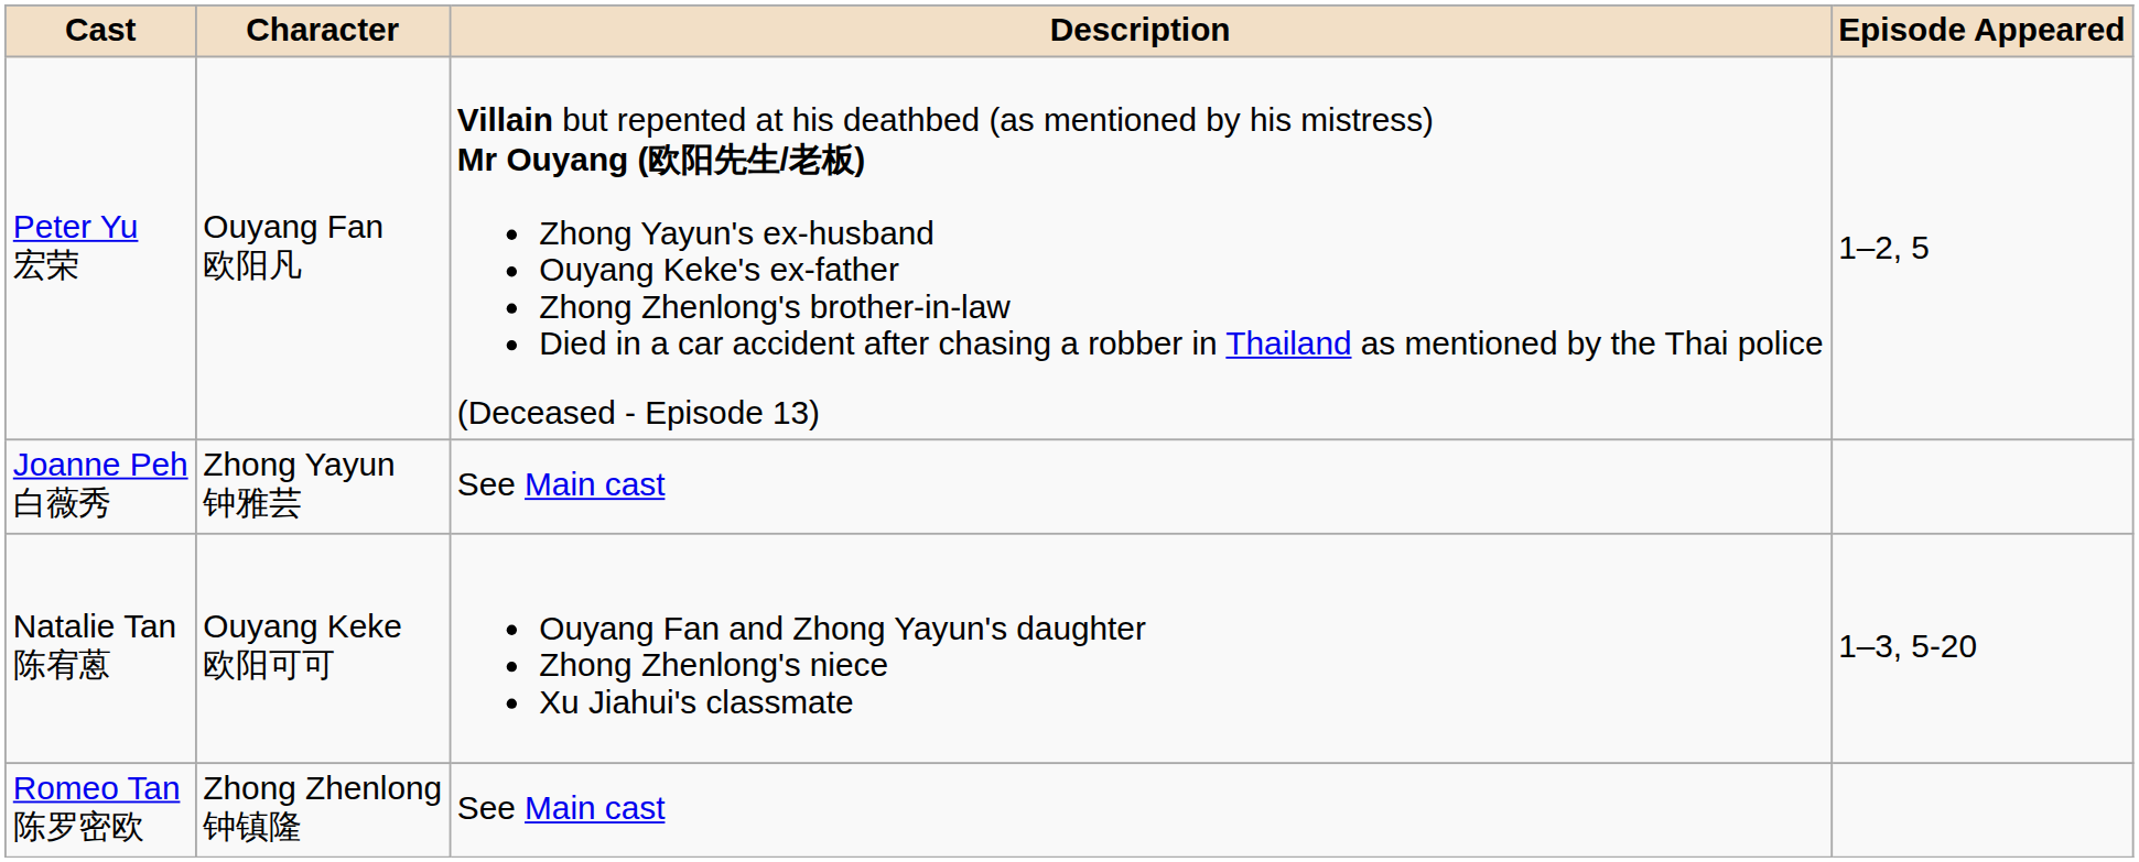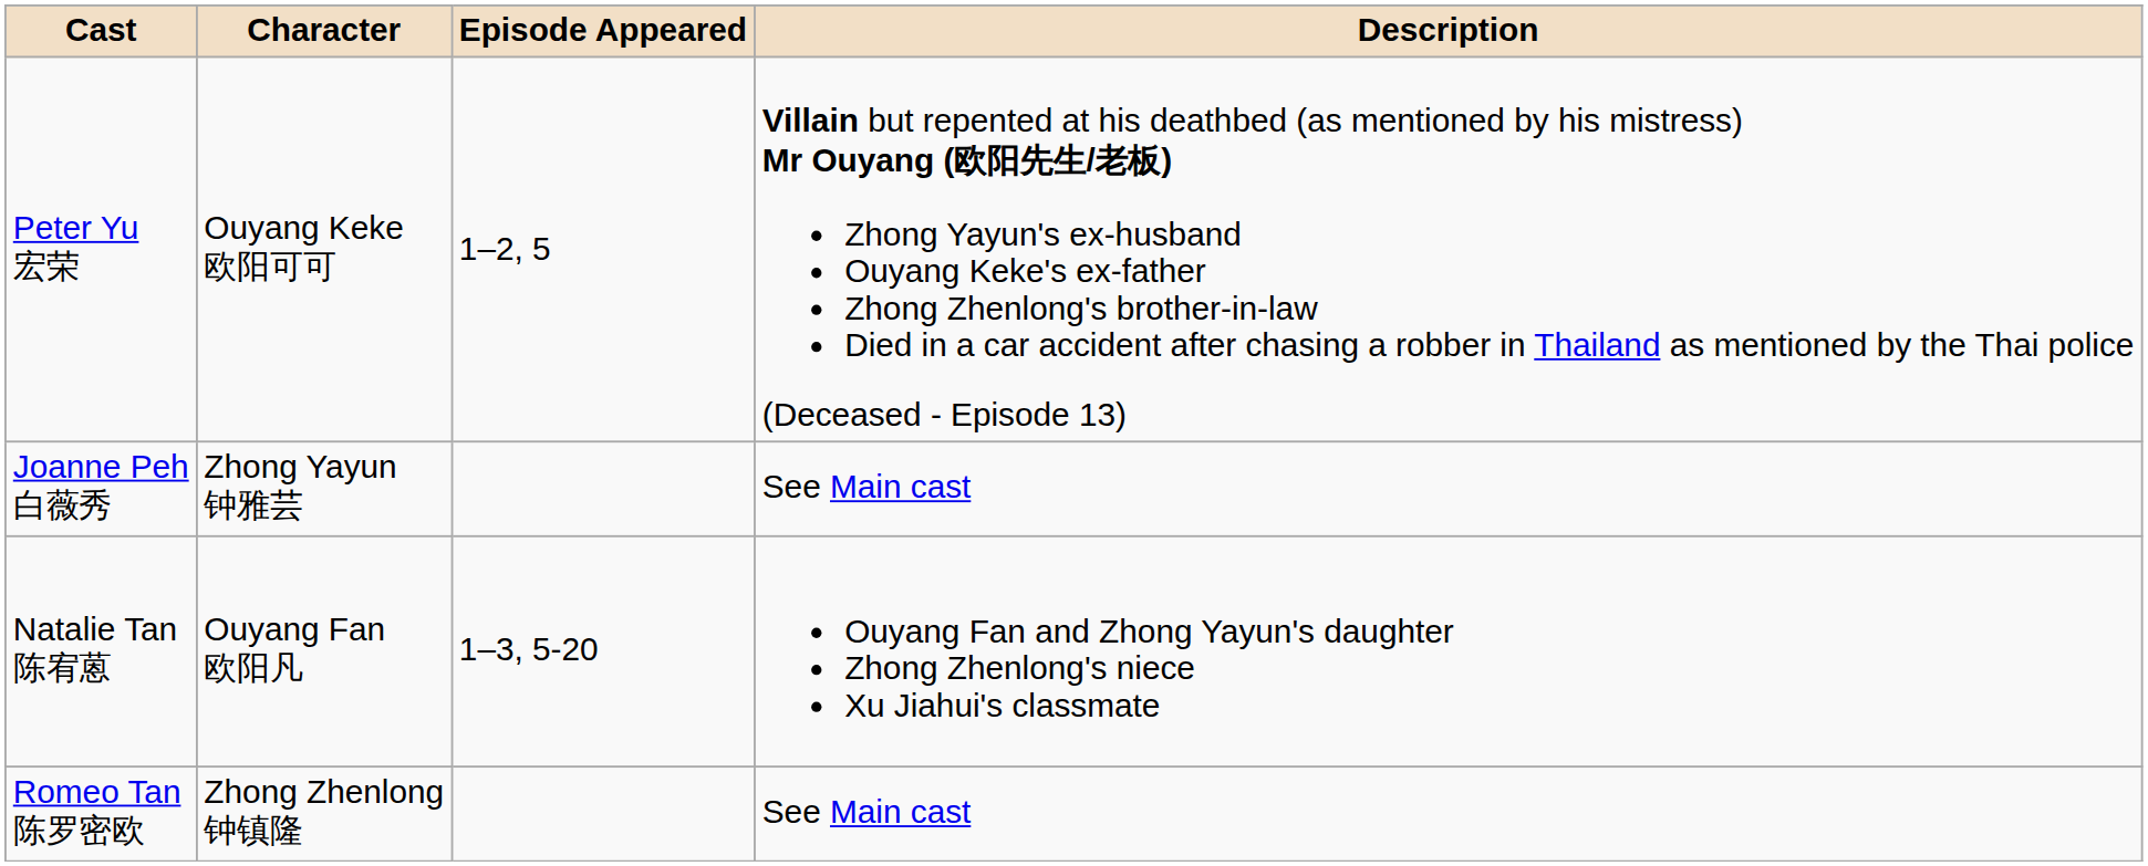columns swapped: Description <-> Episode Appeared
Peter Yu 宏荣 | Character: Ouyang Fan 欧阳凡 -> Ouyang Keke 欧阳可可
Natalie Tan 陈宥蒽 | Character: Ouyang Keke 欧阳可可 -> Ouyang Fan 欧阳凡
